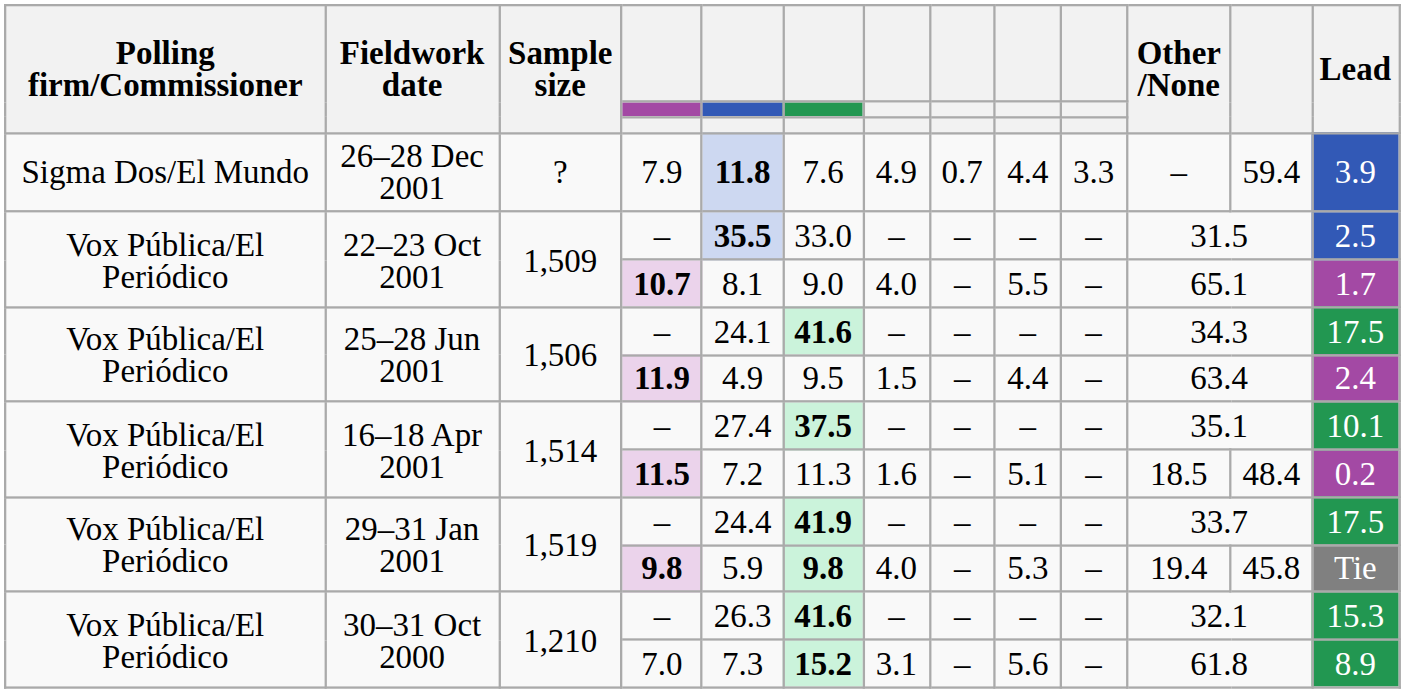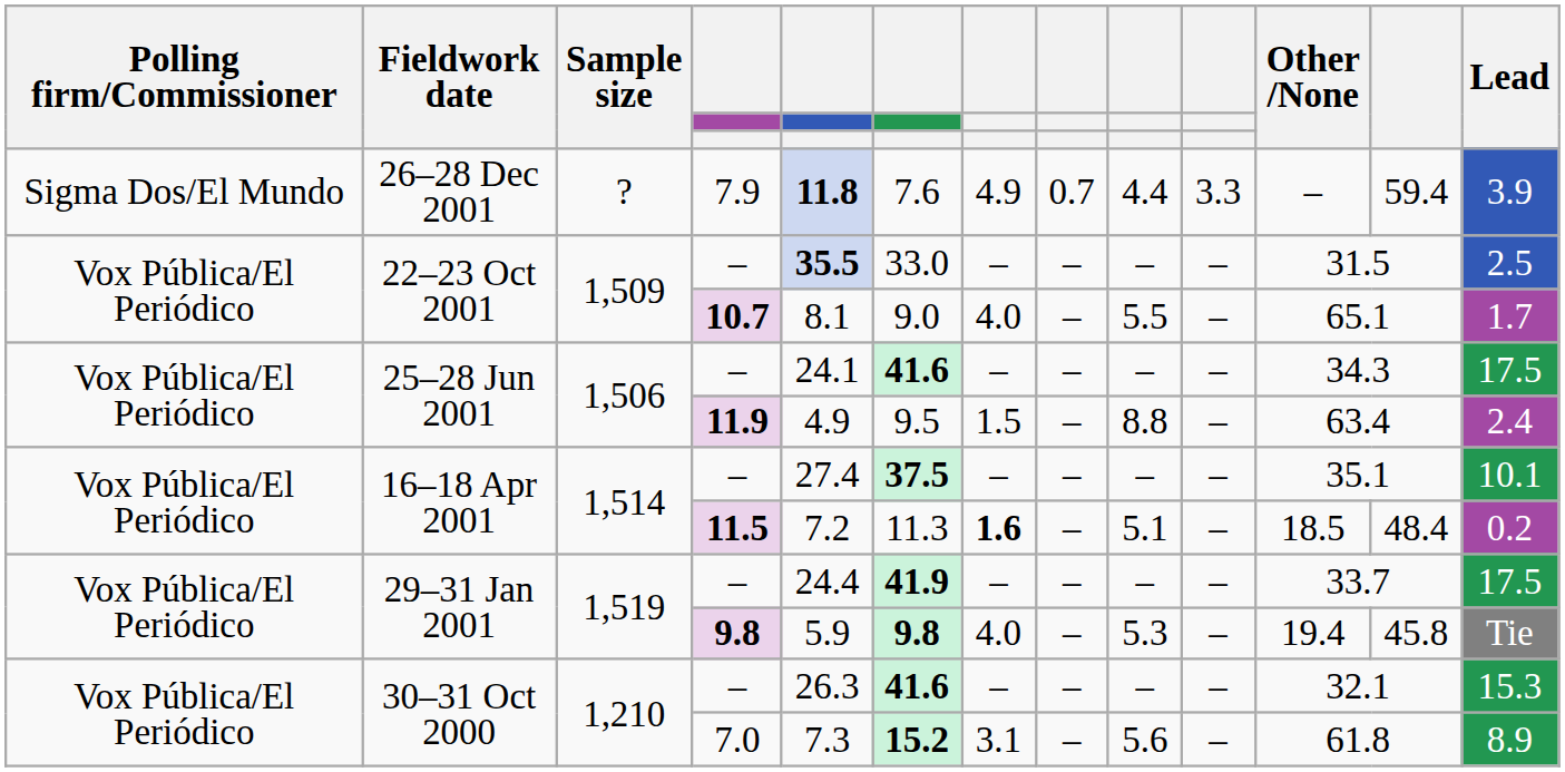11.9 | column 9: 4.4 -> 8.8
11.5 | column 7: normal -> bold
